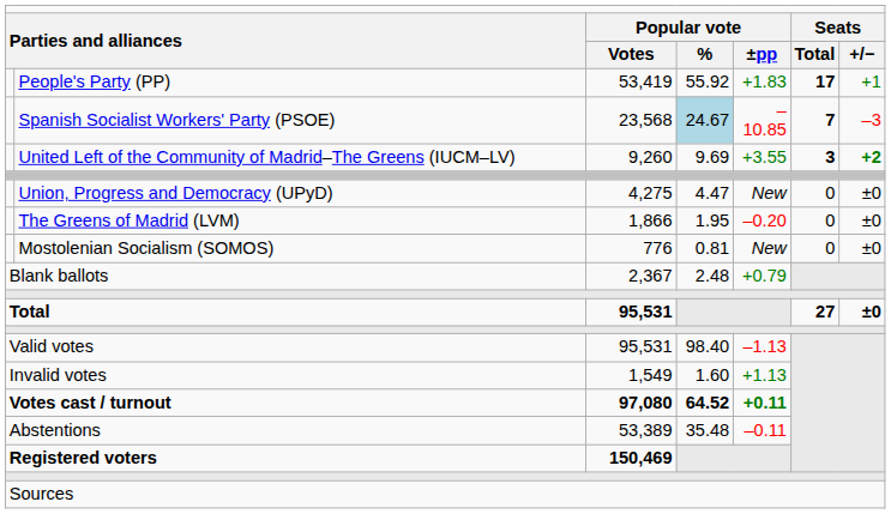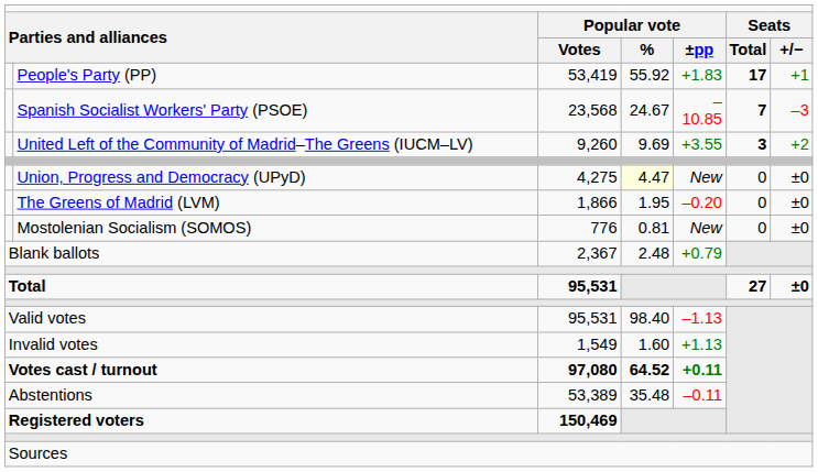Spanish Socialist Workers' Party (PSOE) | column 4: lightblue background -> no background
United Left of the Community of Madrid–The Greens (IUCM–LV) | column 7: bold -> normal
Union, Progress and Democracy (UPyD) | column 4: no background -> lightyellow background
